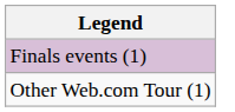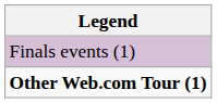row 3 | column 1: normal -> bold
